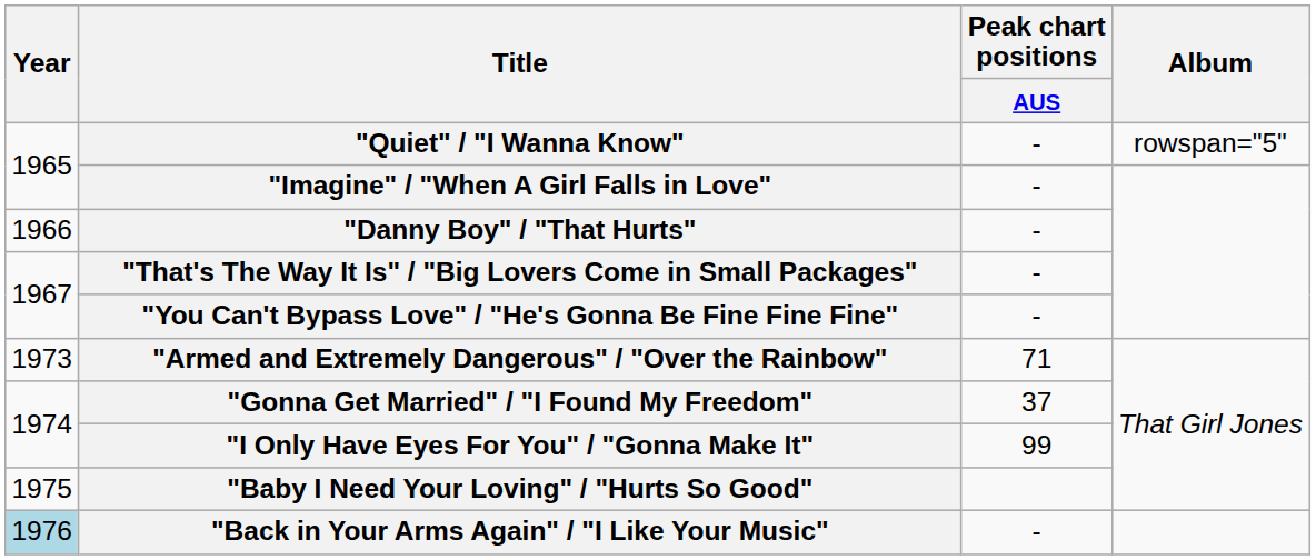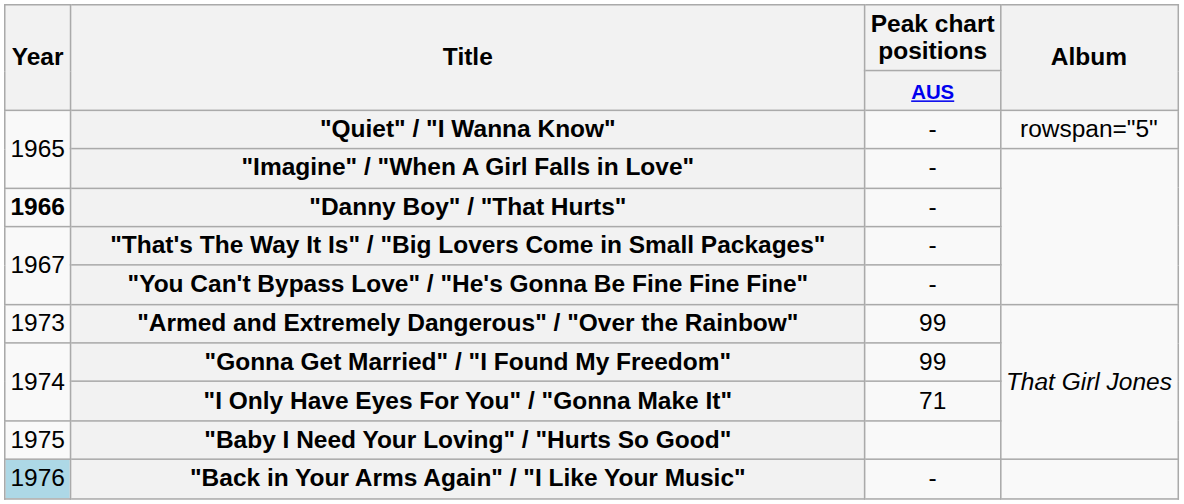"Danny Boy" / "That Hurts" | Year: normal -> bold
"Armed and Extremely Dangerous" / "Over the Rainbow" | Peak chart positions / AUS: 71 -> 99
"Gonna Get Married" / "I Found My Freedom" | Peak chart positions / AUS: 37 -> 99
"I Only Have Eyes For You" / "Gonna Make It" | Peak chart positions / AUS: 99 -> 71
